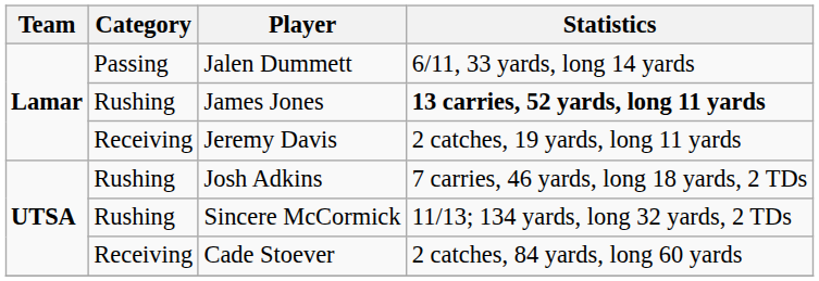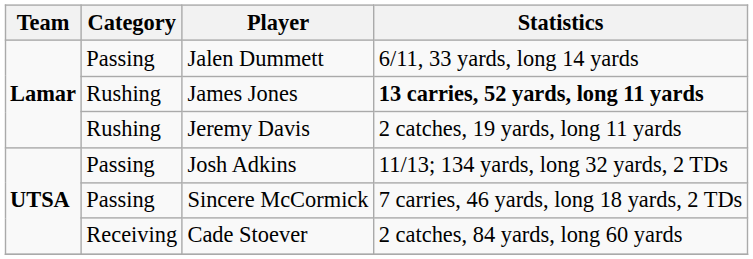Jeremy Davis | Category: Receiving -> Rushing
Josh Adkins | Category: Rushing -> Passing
Josh Adkins | Statistics: 7 carries, 46 yards, long 18 yards, 2 TDs -> 11/13; 134 yards, long 32 yards, 2 TDs
Sincere McCormick | Category: Rushing -> Passing
Sincere McCormick | Statistics: 11/13; 134 yards, long 32 yards, 2 TDs -> 7 carries, 46 yards, long 18 yards, 2 TDs
